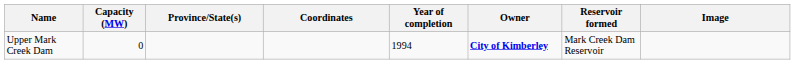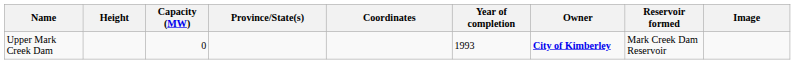+ column: Height
Upper Mark Creek Dam | Year of completion: 1994 -> 1993
